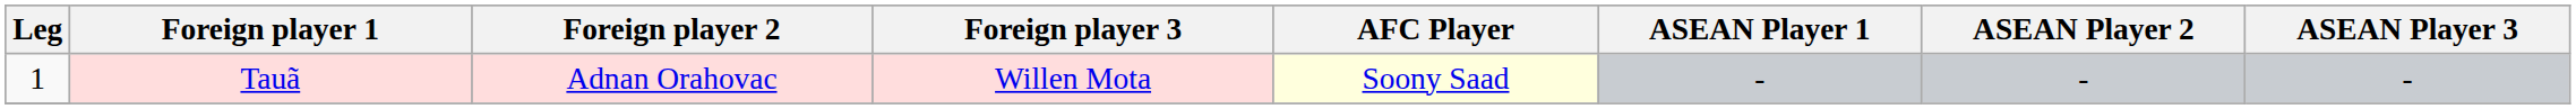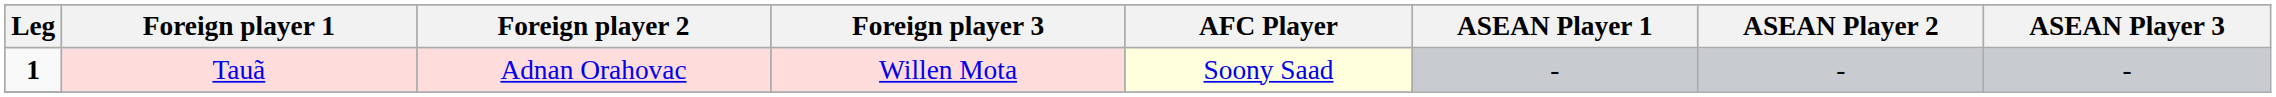row 2 | Leg: normal -> bold
